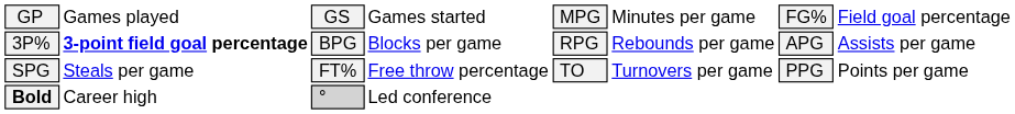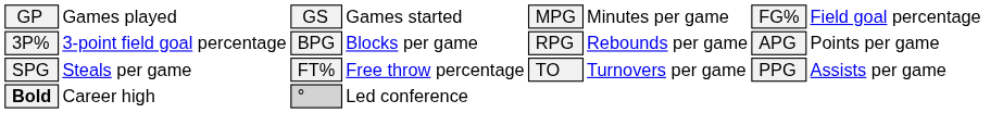3P% | column 2: bold -> normal
3P% | column 8: Assists per game -> Points per game
SPG | column 8: Points per game -> Assists per game
